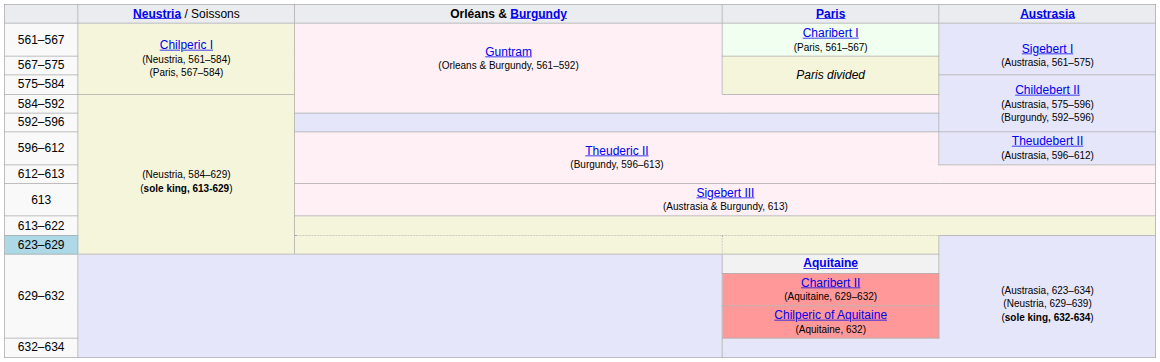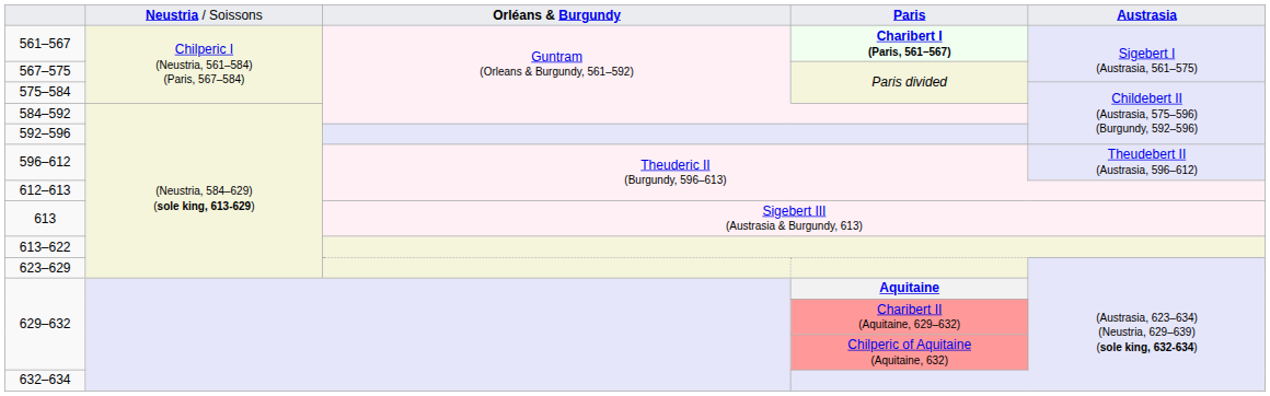561–567 | column 4: normal -> bold
623–629 | column 1: lightblue background -> no background
